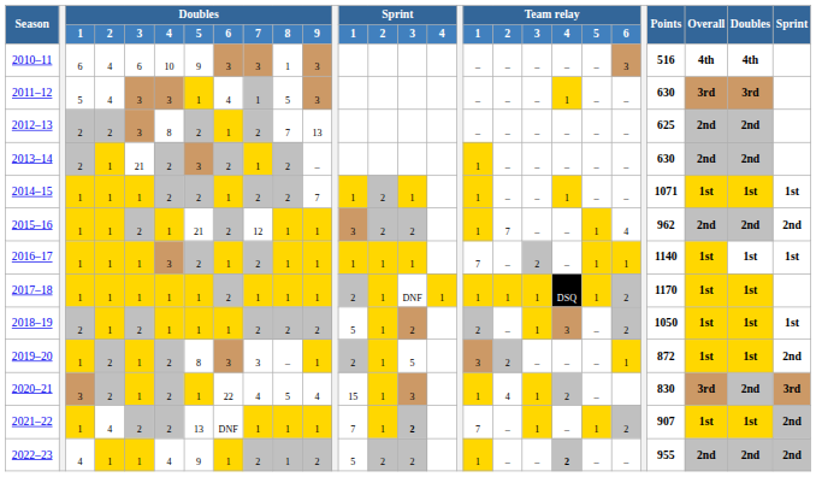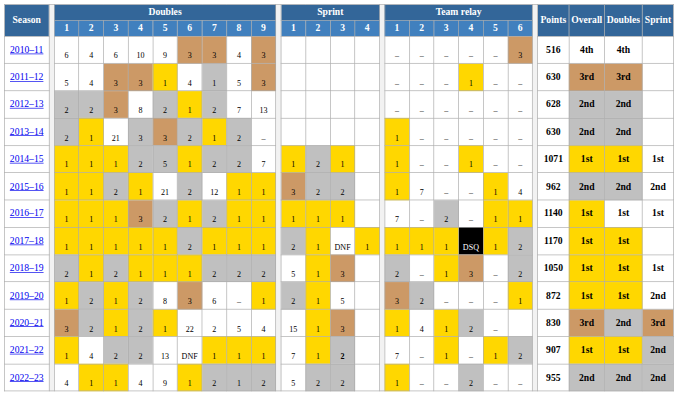2010–11 | Doubles / 8: 1 -> 4
2012–13 | Points: 625 -> 628
2013–14 | Doubles / 4: 2 -> 3
2014–15 | Doubles / 5: 2 -> 5
2018–19 | Sprint / 3: 2 -> 3
2019–20 | Doubles / 7: 3 -> 6
2020–21 | Doubles / 7: 4 -> 2
2022–23 | Team relay / 4: bold -> normal
